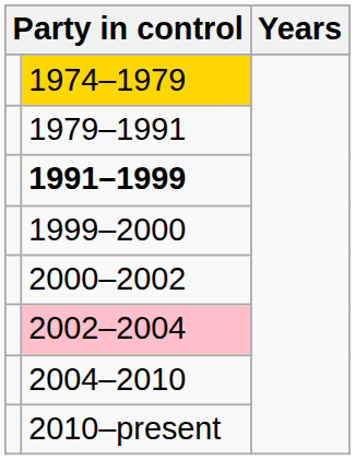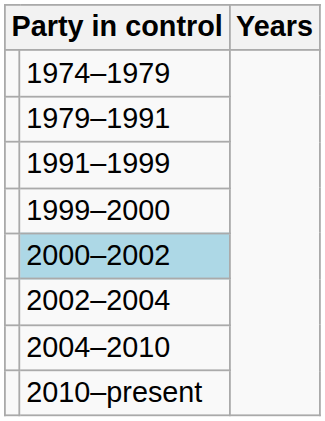1974–1979 | column 2: gold background -> no background
1991–1999 | column 2: bold -> normal
2000–2002 | column 2: no background -> lightblue background
2002–2004 | column 2: pink background -> no background
